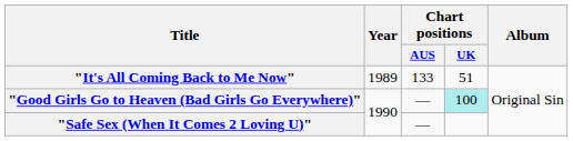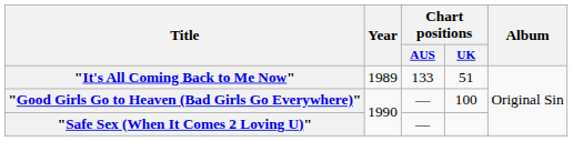"Good Girls Go to Heaven (Bad Girls Go Everywhere)" | Chart positions / UK: paleturquoise background -> no background
